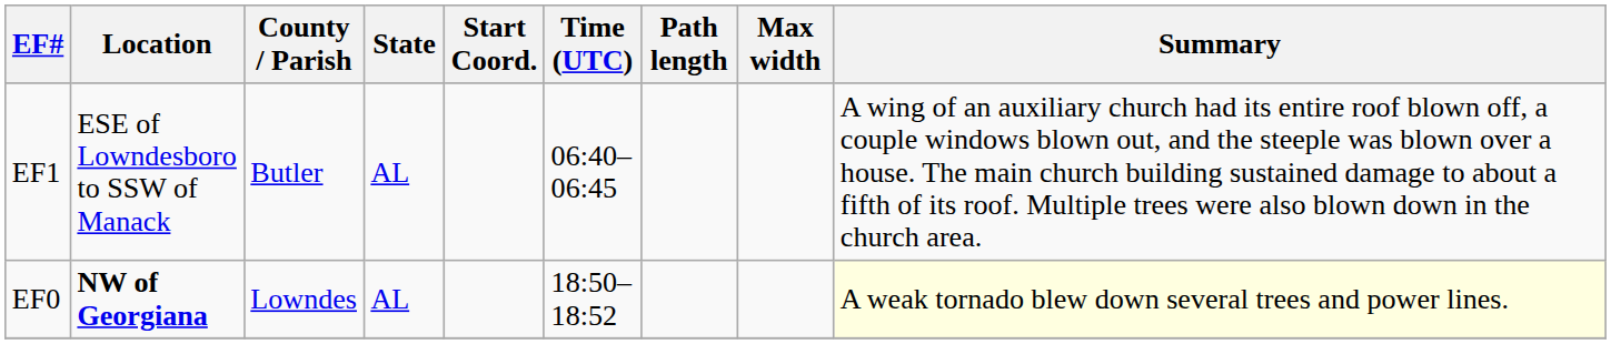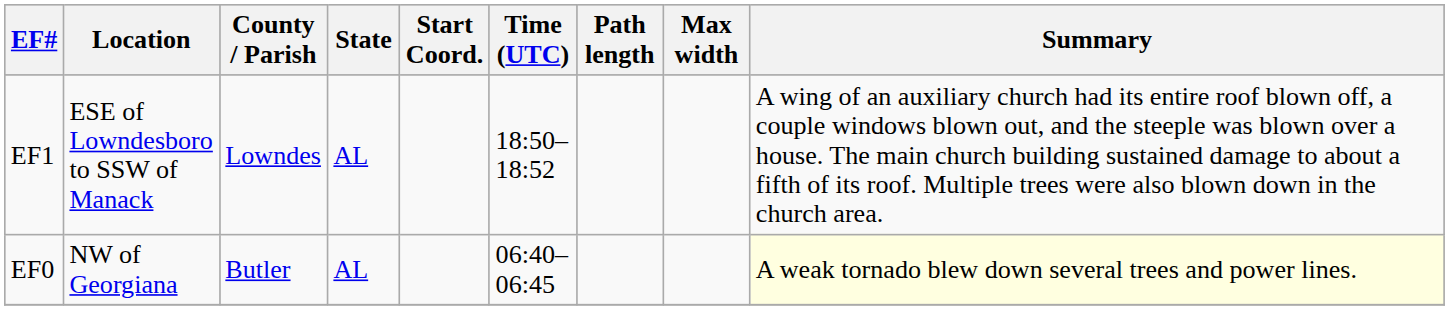EF1 | County / Parish: Butler -> Lowndes
EF1 | Time (UTC): 06:40–06:45 -> 18:50–18:52
EF0 | Location: bold -> normal
EF0 | County / Parish: Lowndes -> Butler
EF0 | Time (UTC): 18:50–18:52 -> 06:40–06:45
